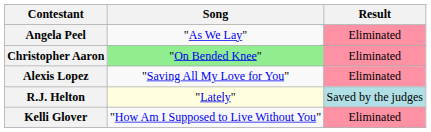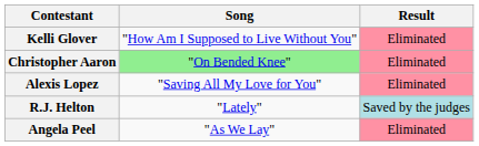rows swapped: Kelli Glover <-> Angela Peel
R.J. Helton | Song: lightyellow background -> no background
